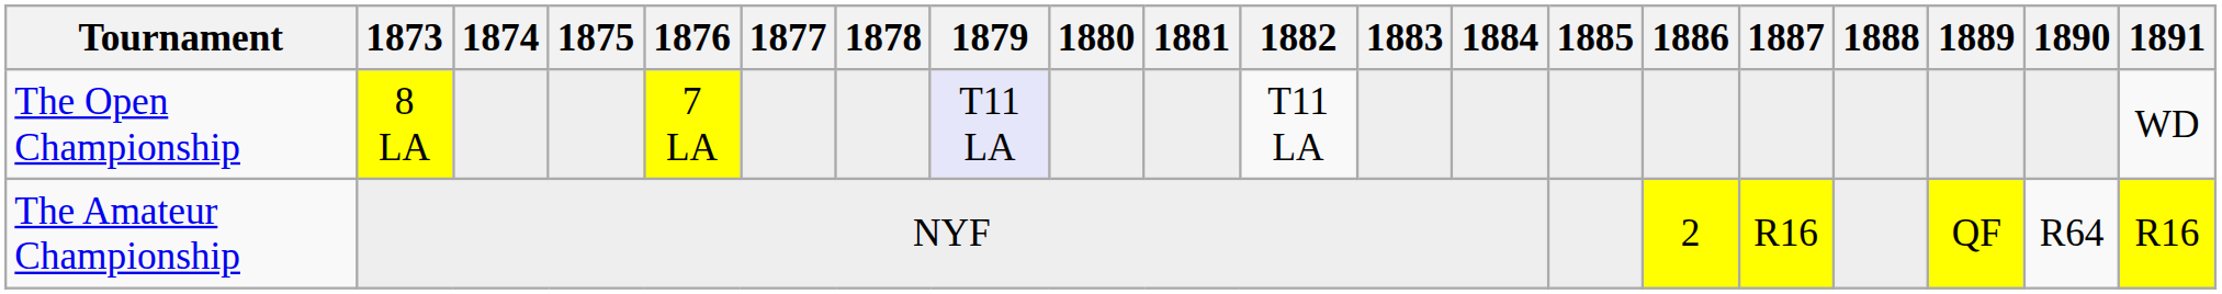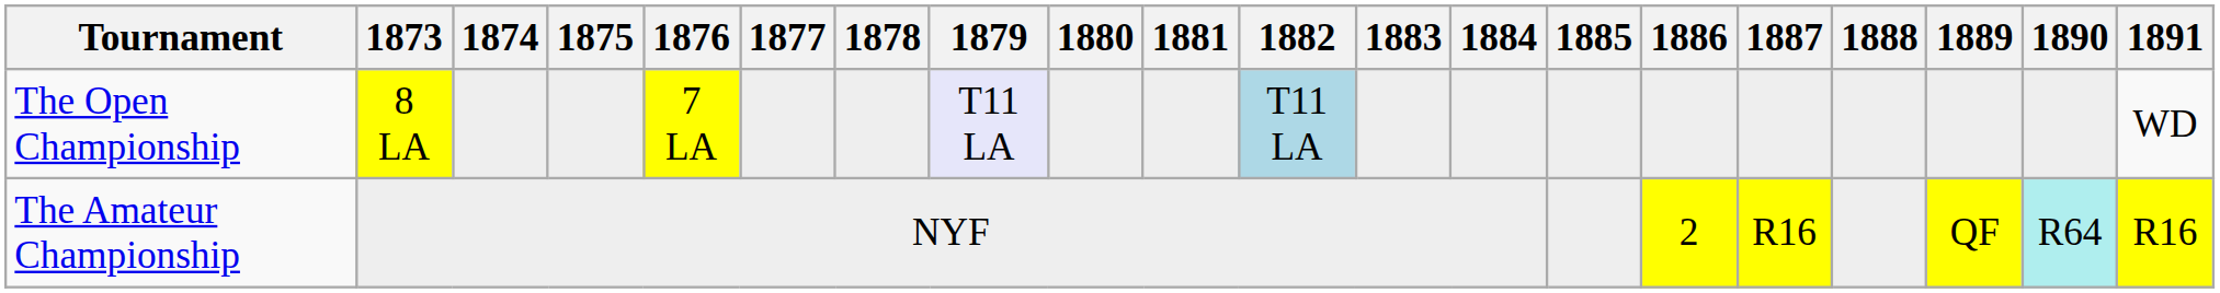The Open Championship | 1882: no background -> lightblue background
The Amateur Championship | 1890: no background -> paleturquoise background
